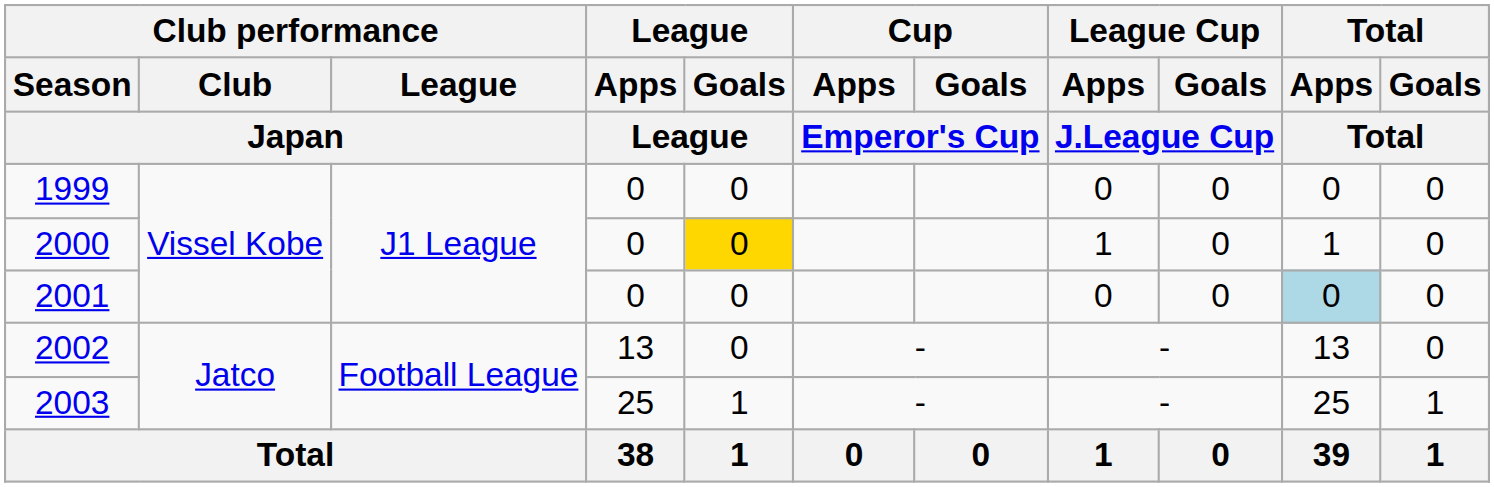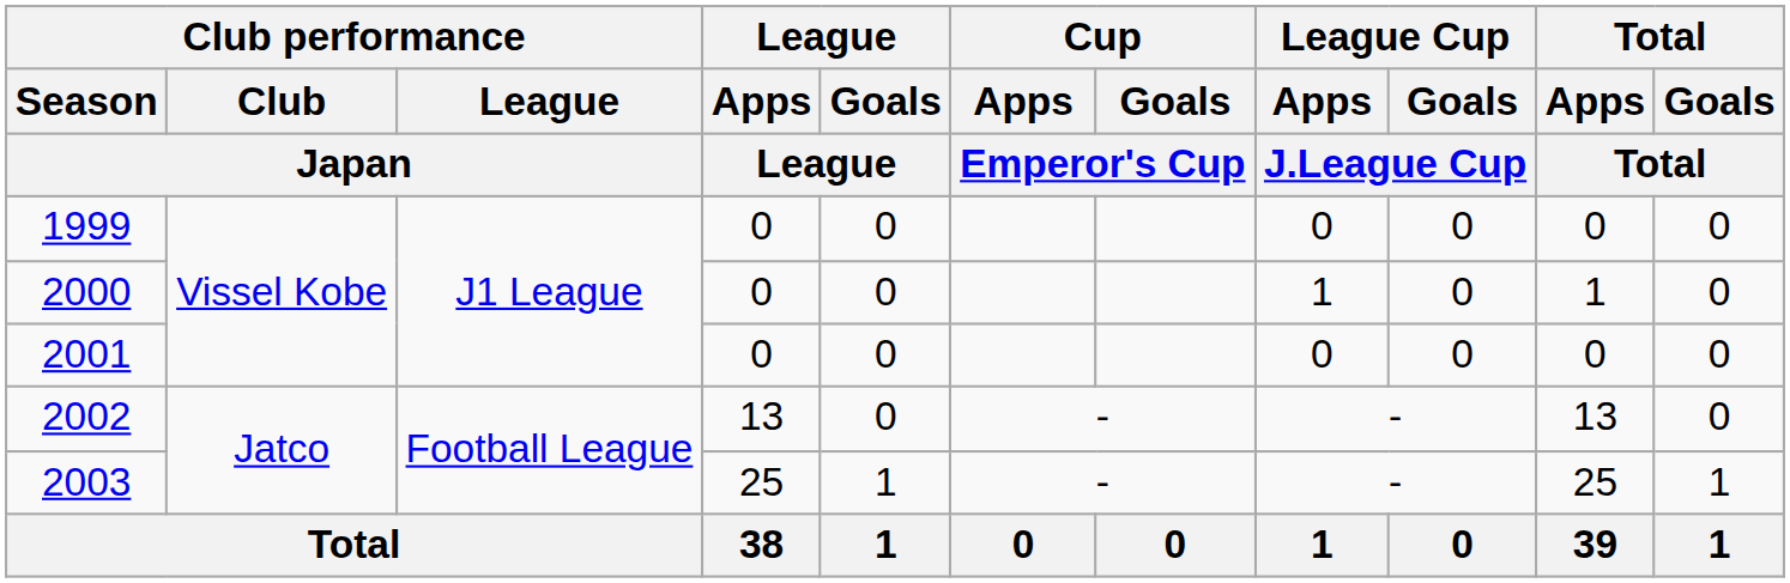2000 | League / Goals / League: gold background -> no background
2001 | Total / Apps / Total: lightblue background -> no background
